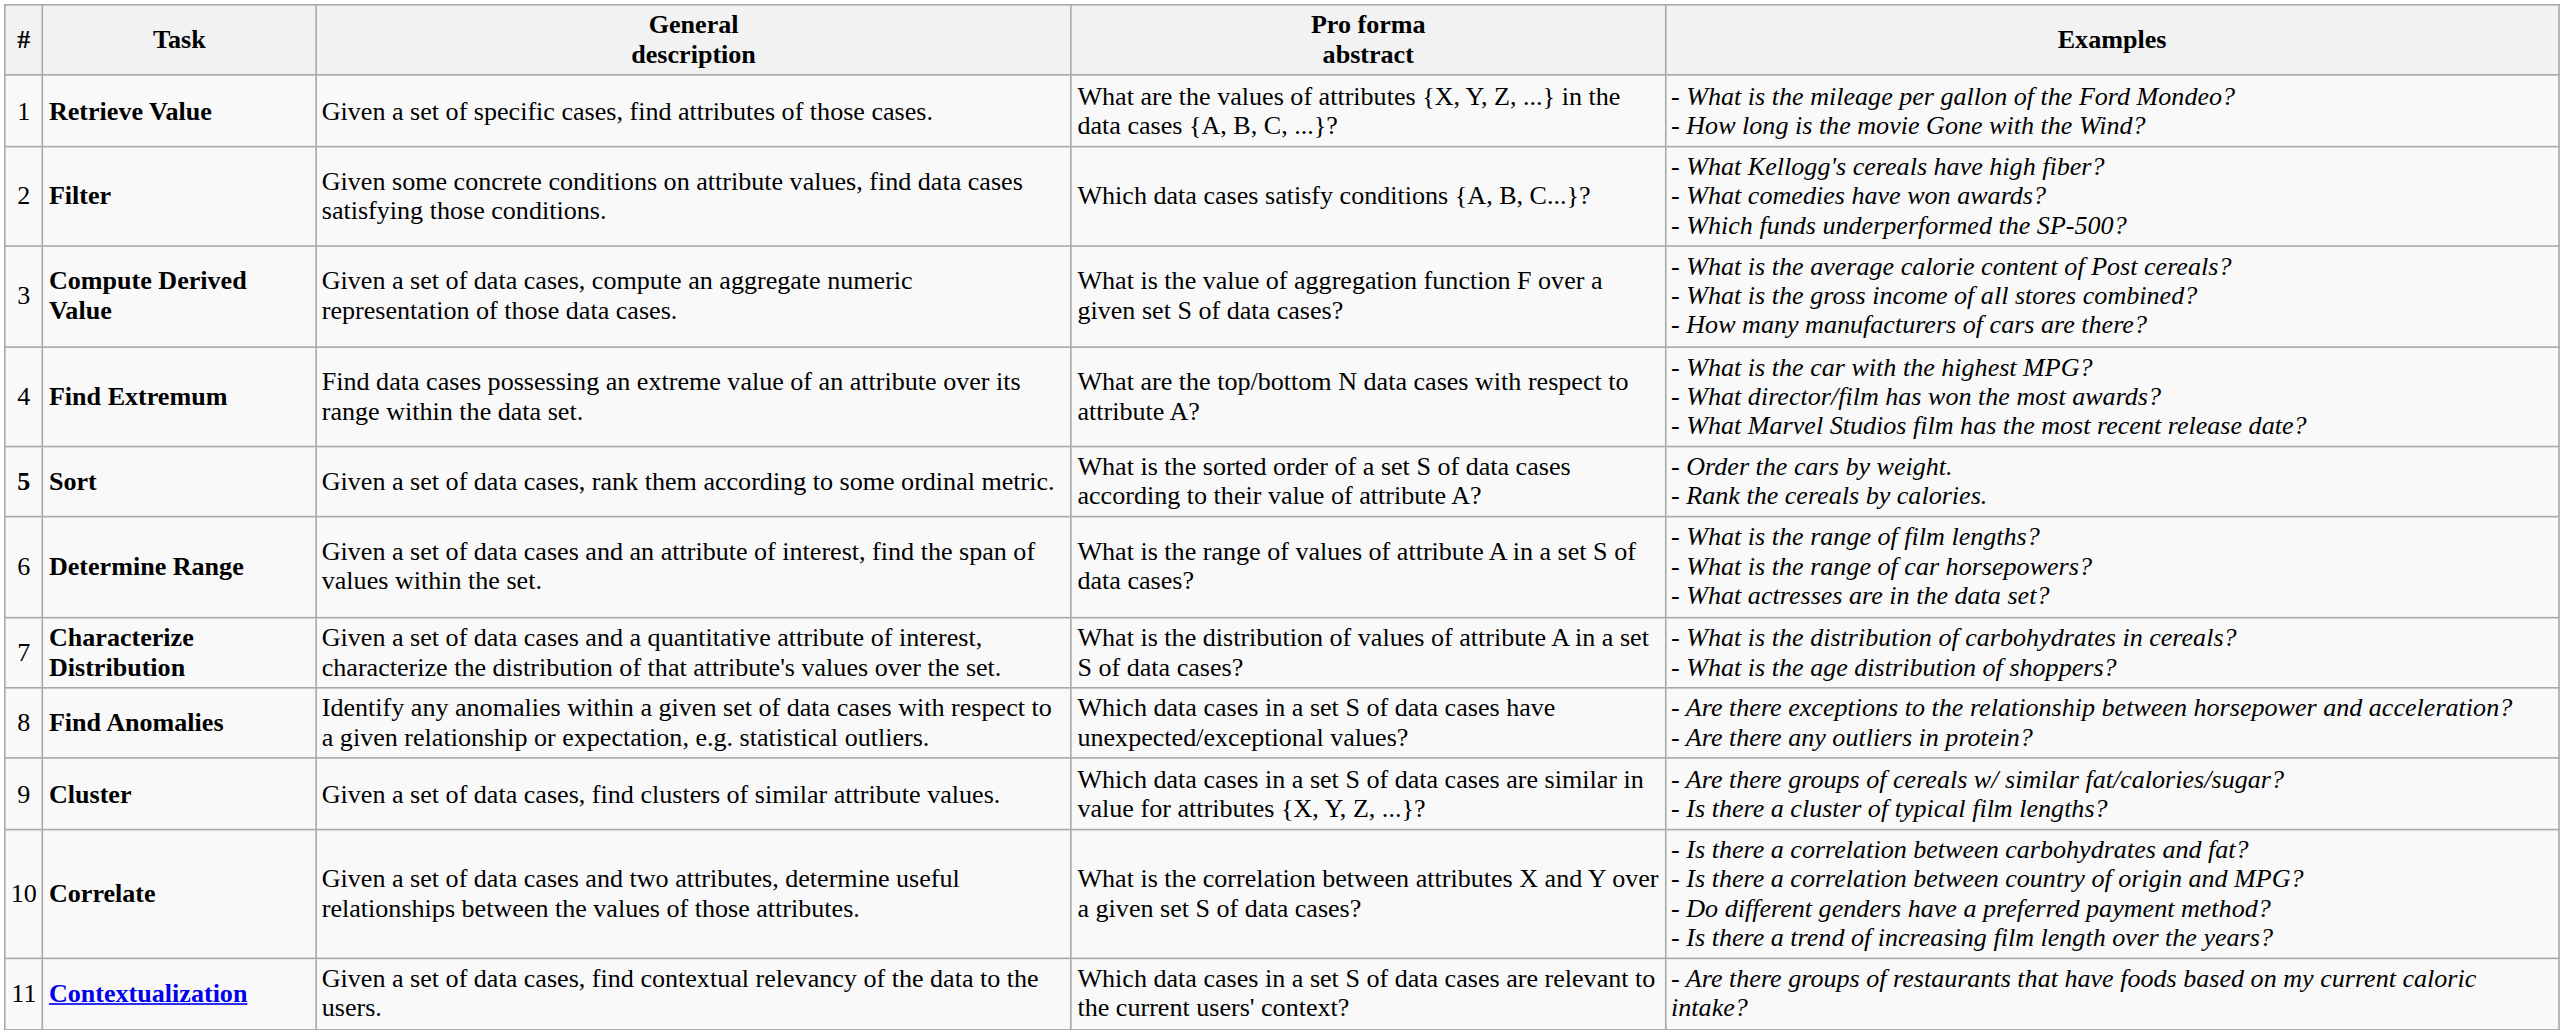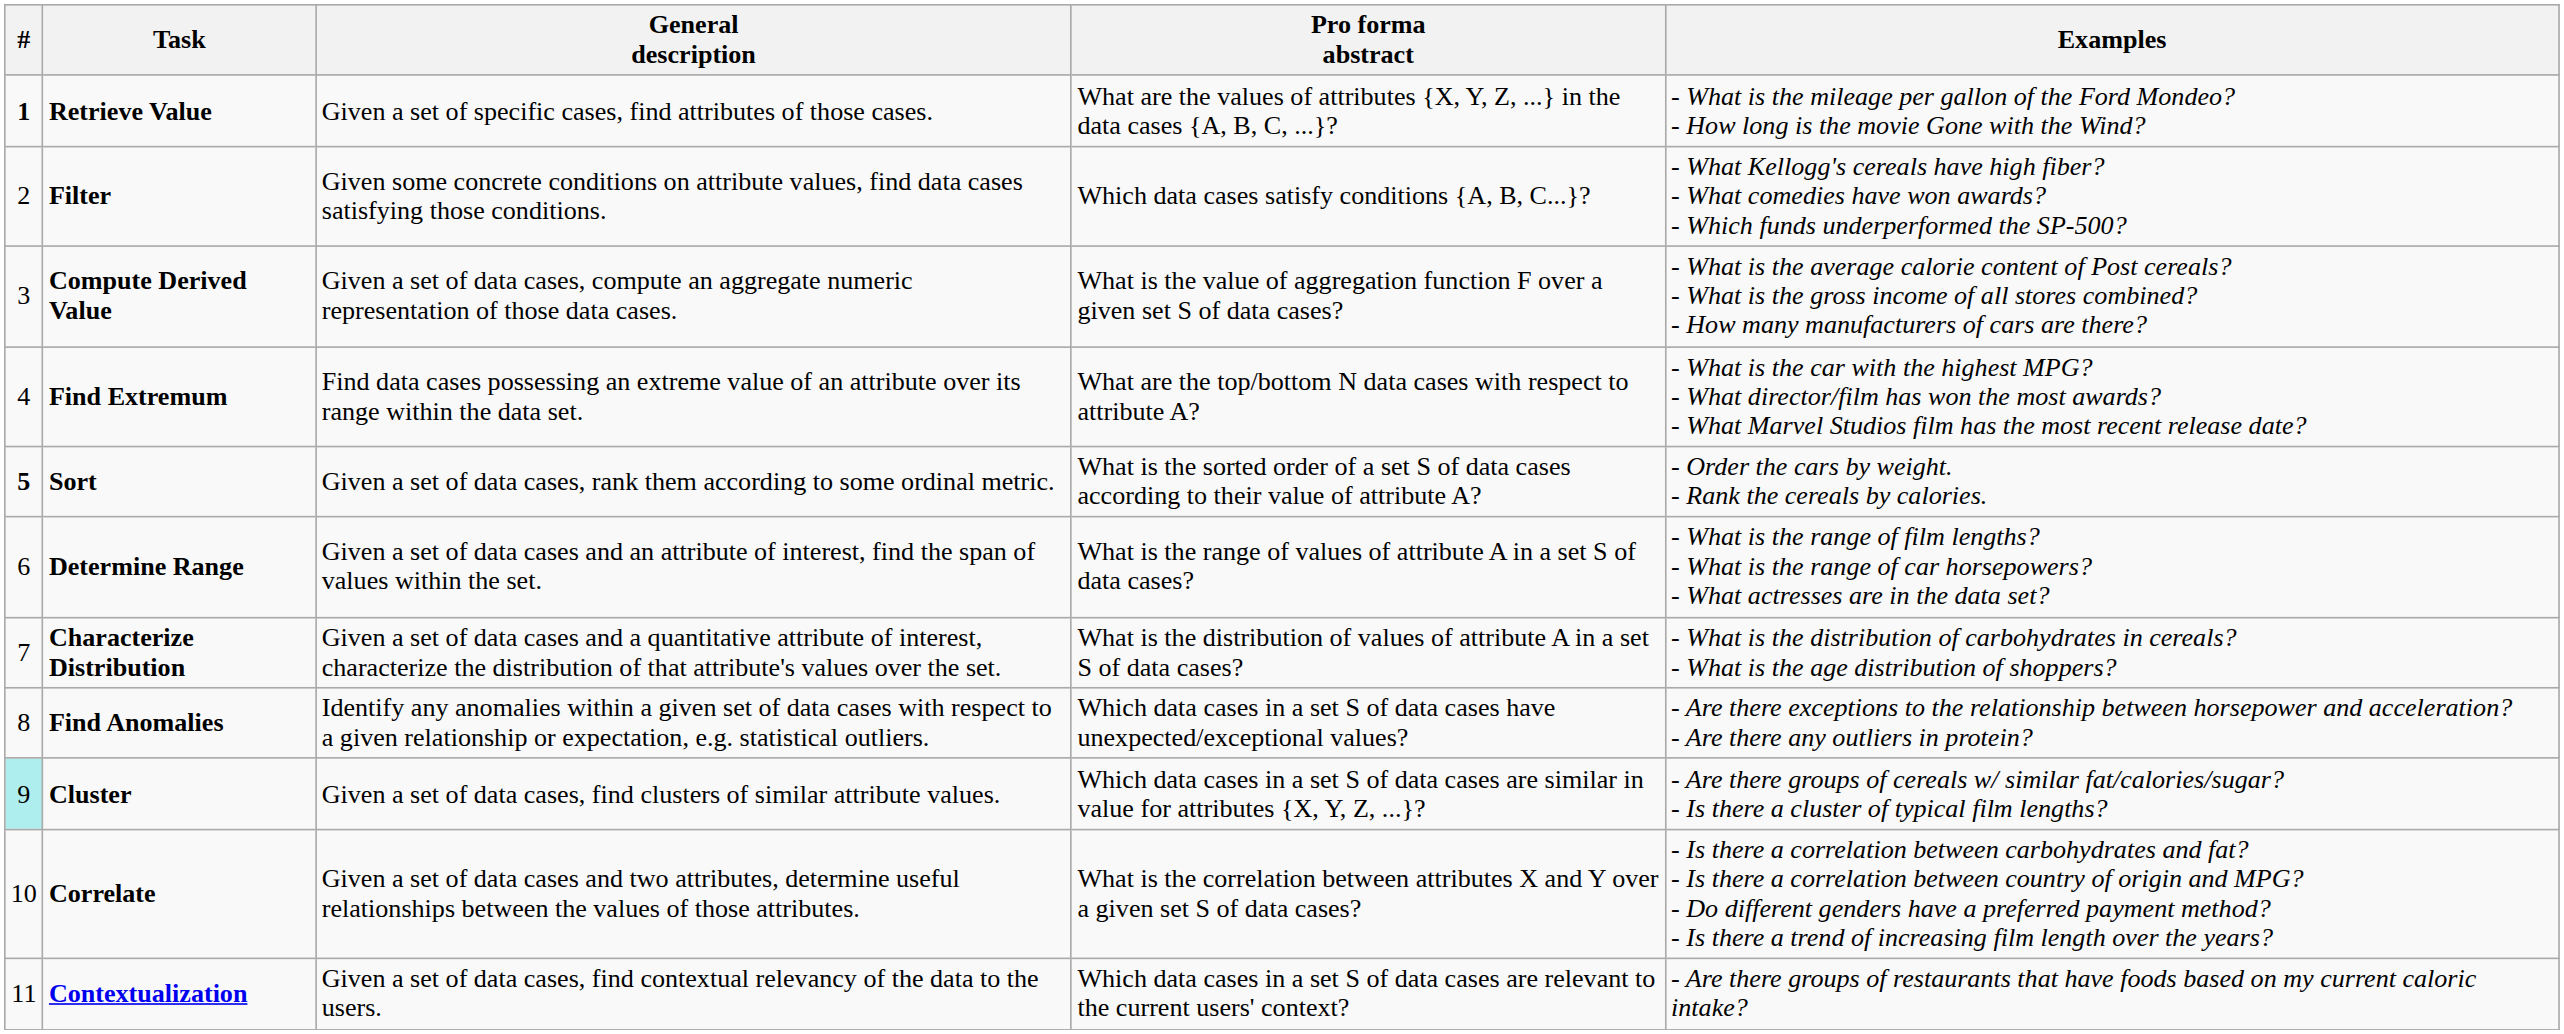Retrieve Value | #: normal -> bold
Cluster | #: no background -> paleturquoise background
